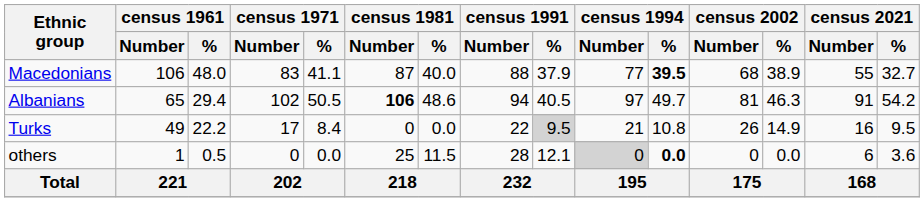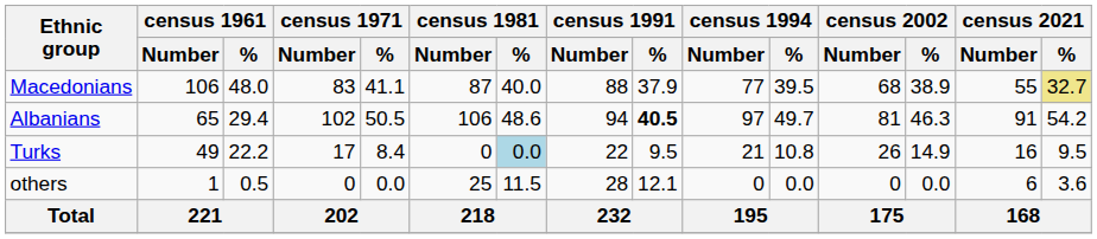Macedonians | census 1994 / %: bold -> normal
Macedonians | census 2021 / %: no background -> khaki background
Albanians | census 1981 / Number: bold -> normal
Albanians | census 1991 / %: normal -> bold
Turks | census 1981 / %: no background -> lightblue background
Turks | census 1991 / %: lightgrey background -> no background
others | census 1994 / Number: lightgrey background -> no background
others | census 1994 / %: bold -> normal
